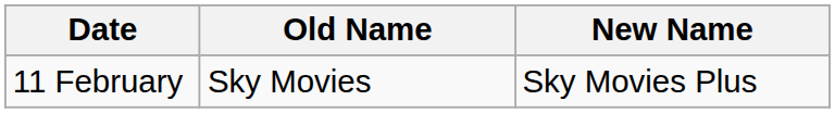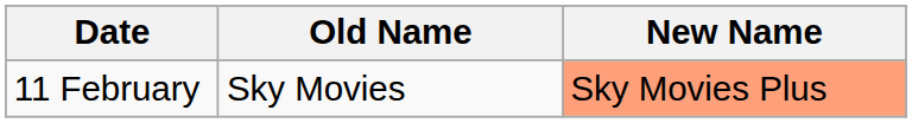11 February | New Name: no background -> lightsalmon background
